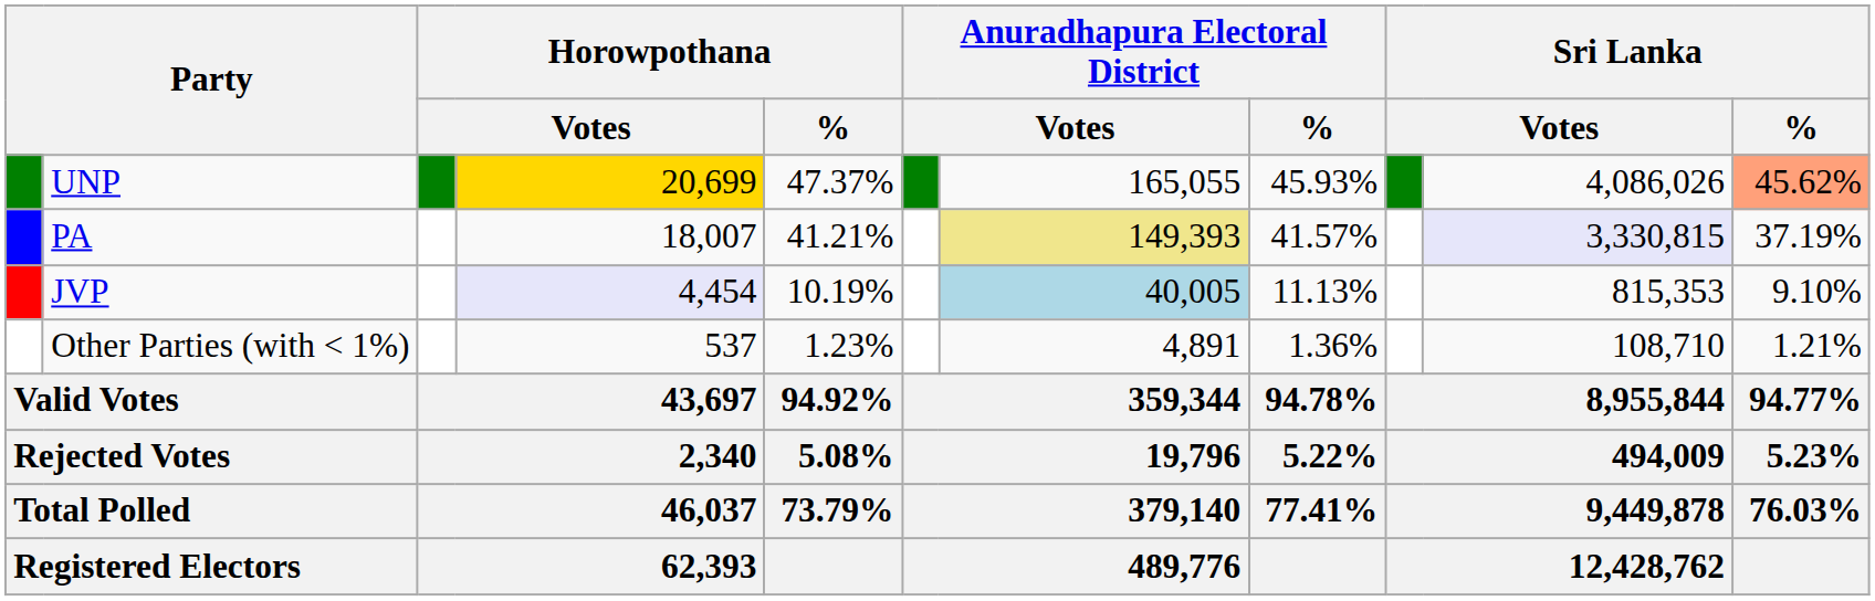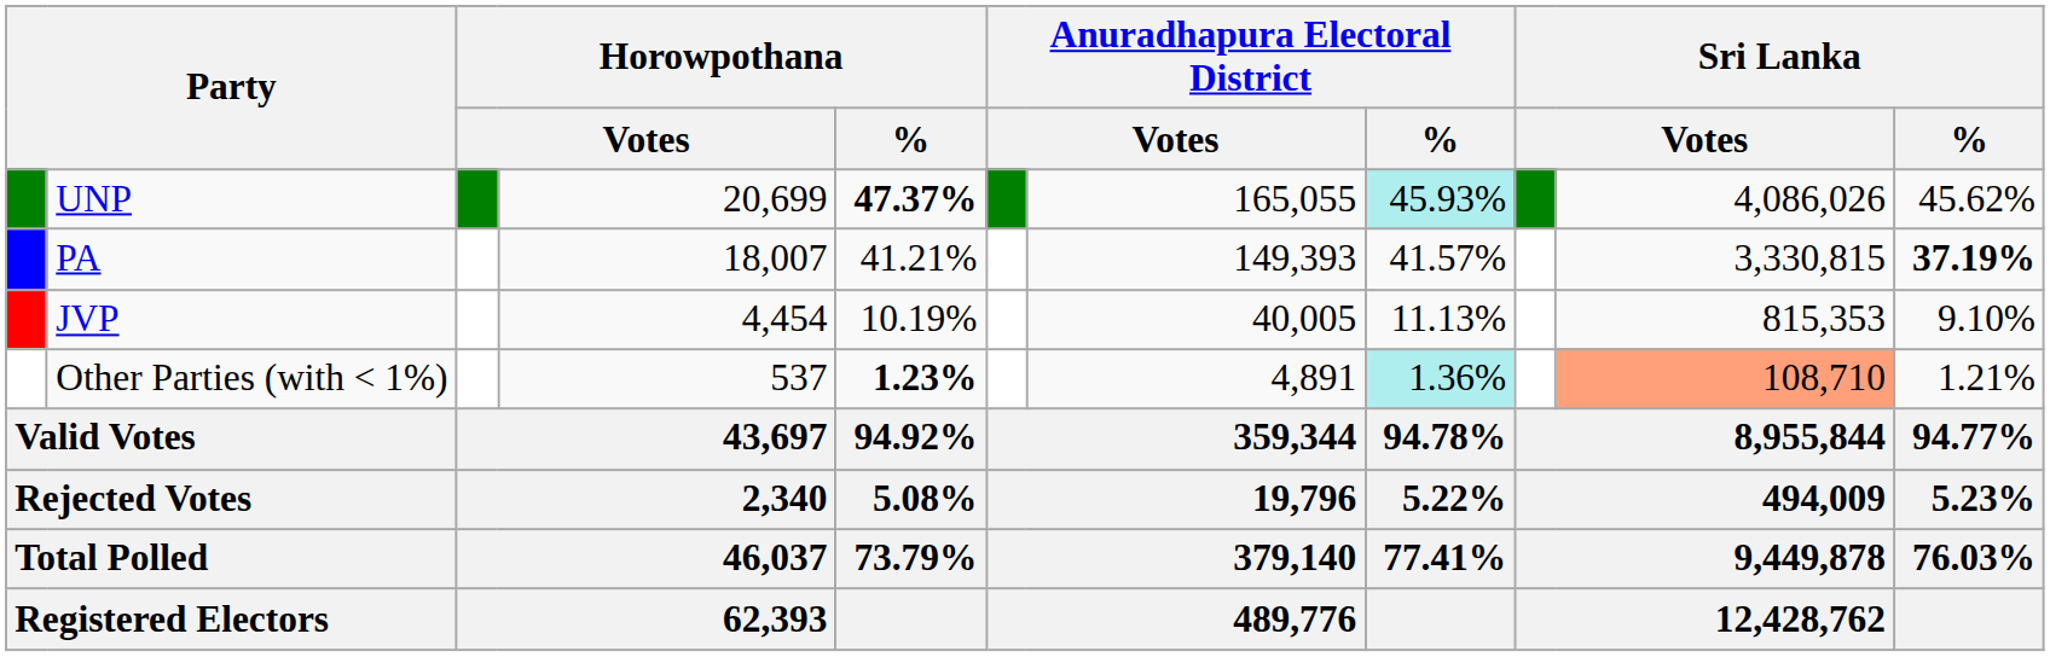UNP | column 4: gold background -> no background
UNP | Horowpothana / %: normal -> bold
UNP | Anuradhapura Electoral District / %: no background -> paleturquoise background
UNP | Sri Lanka / %: lightsalmon background -> no background
PA | column 7: khaki background -> no background
PA | column 10: lavender background -> no background
PA | Sri Lanka / %: normal -> bold
JVP | column 4: lavender background -> no background
JVP | column 7: lightblue background -> no background
Other Parties (with < 1%) | Horowpothana / %: normal -> bold
Other Parties (with < 1%) | Anuradhapura Electoral District / %: no background -> paleturquoise background
Other Parties (with < 1%) | column 10: no background -> lightsalmon background
